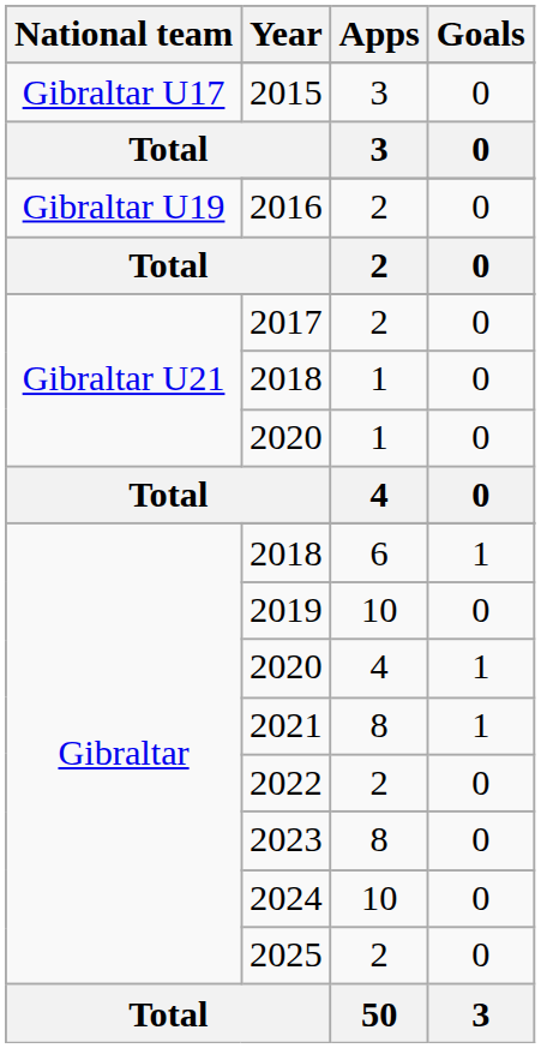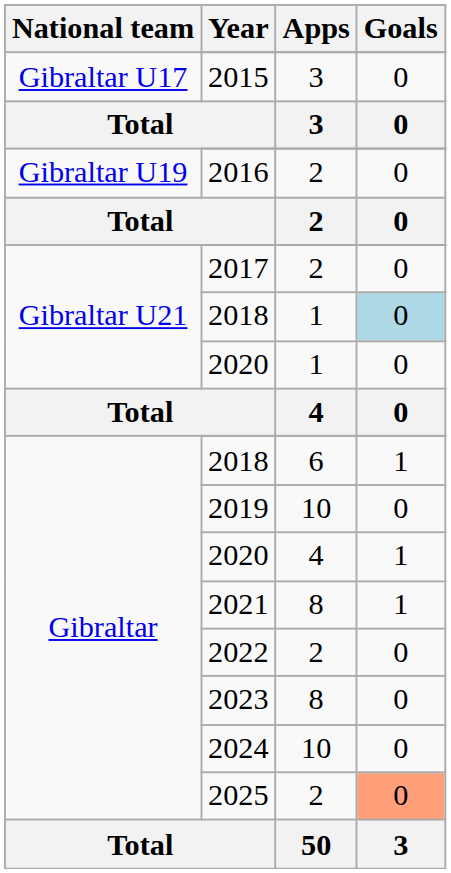Gibraltar U21 / 2018 | Goals: no background -> lightblue background
2025 | Goals: no background -> lightsalmon background
